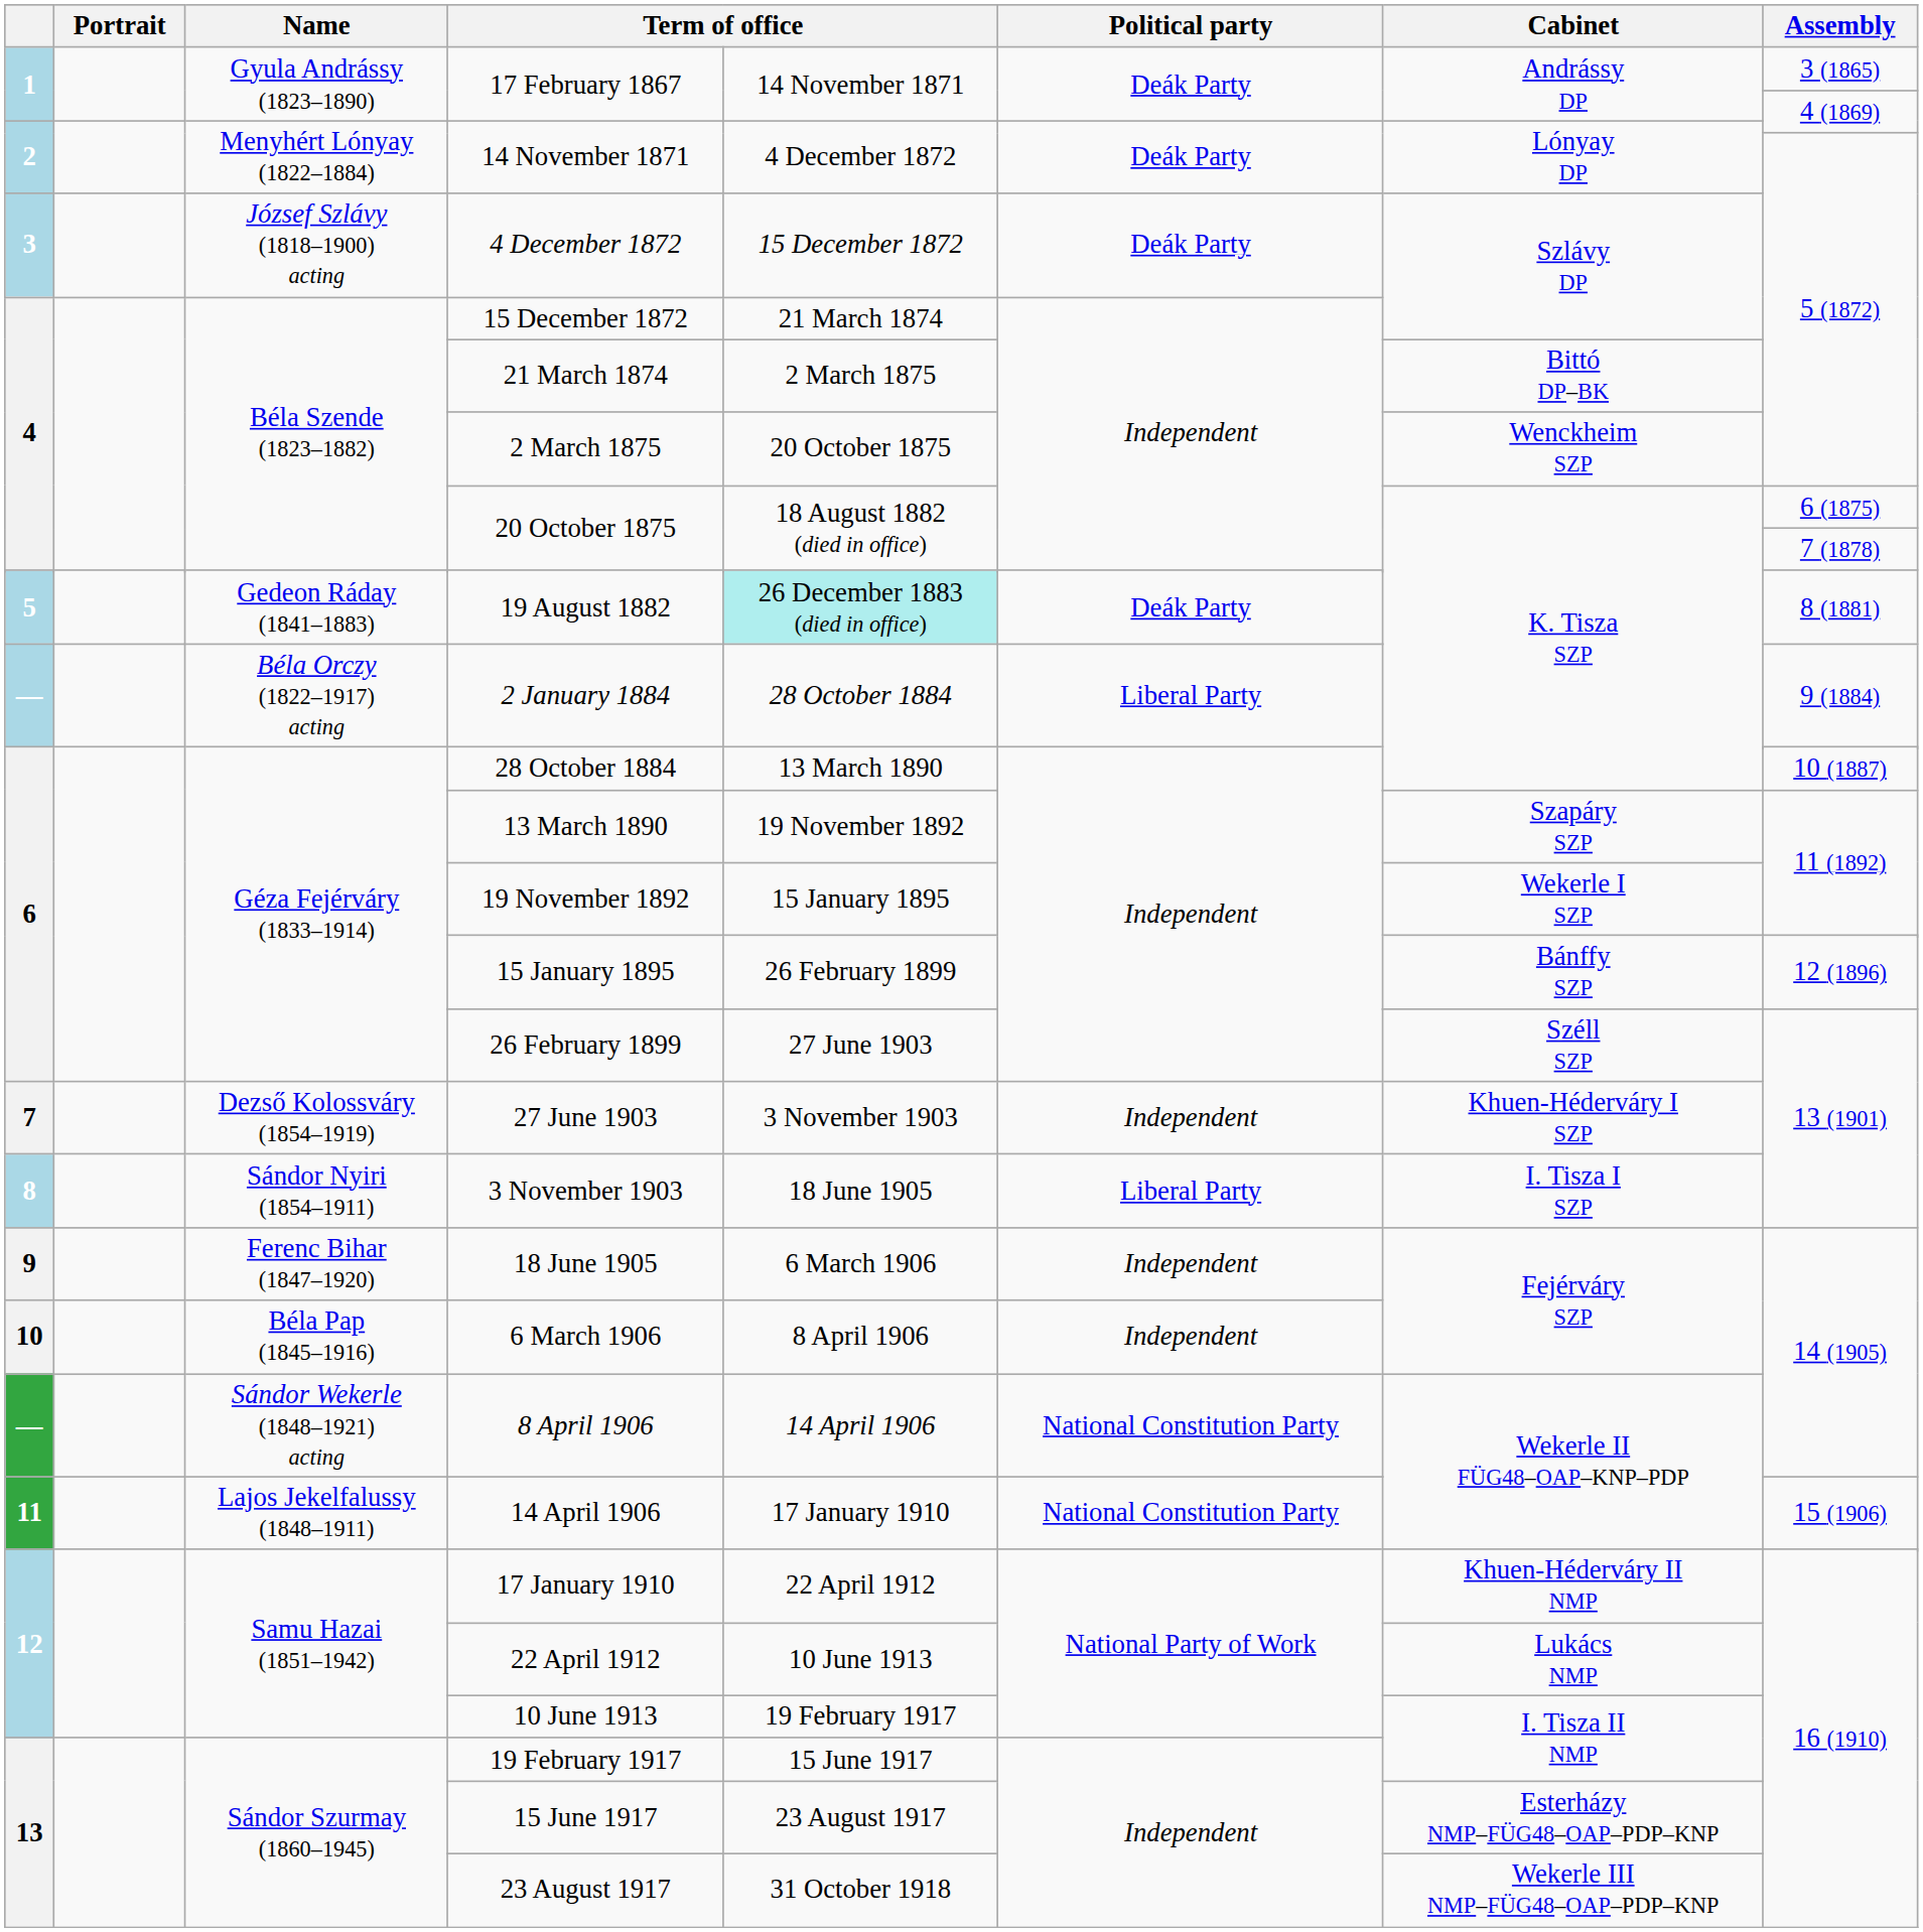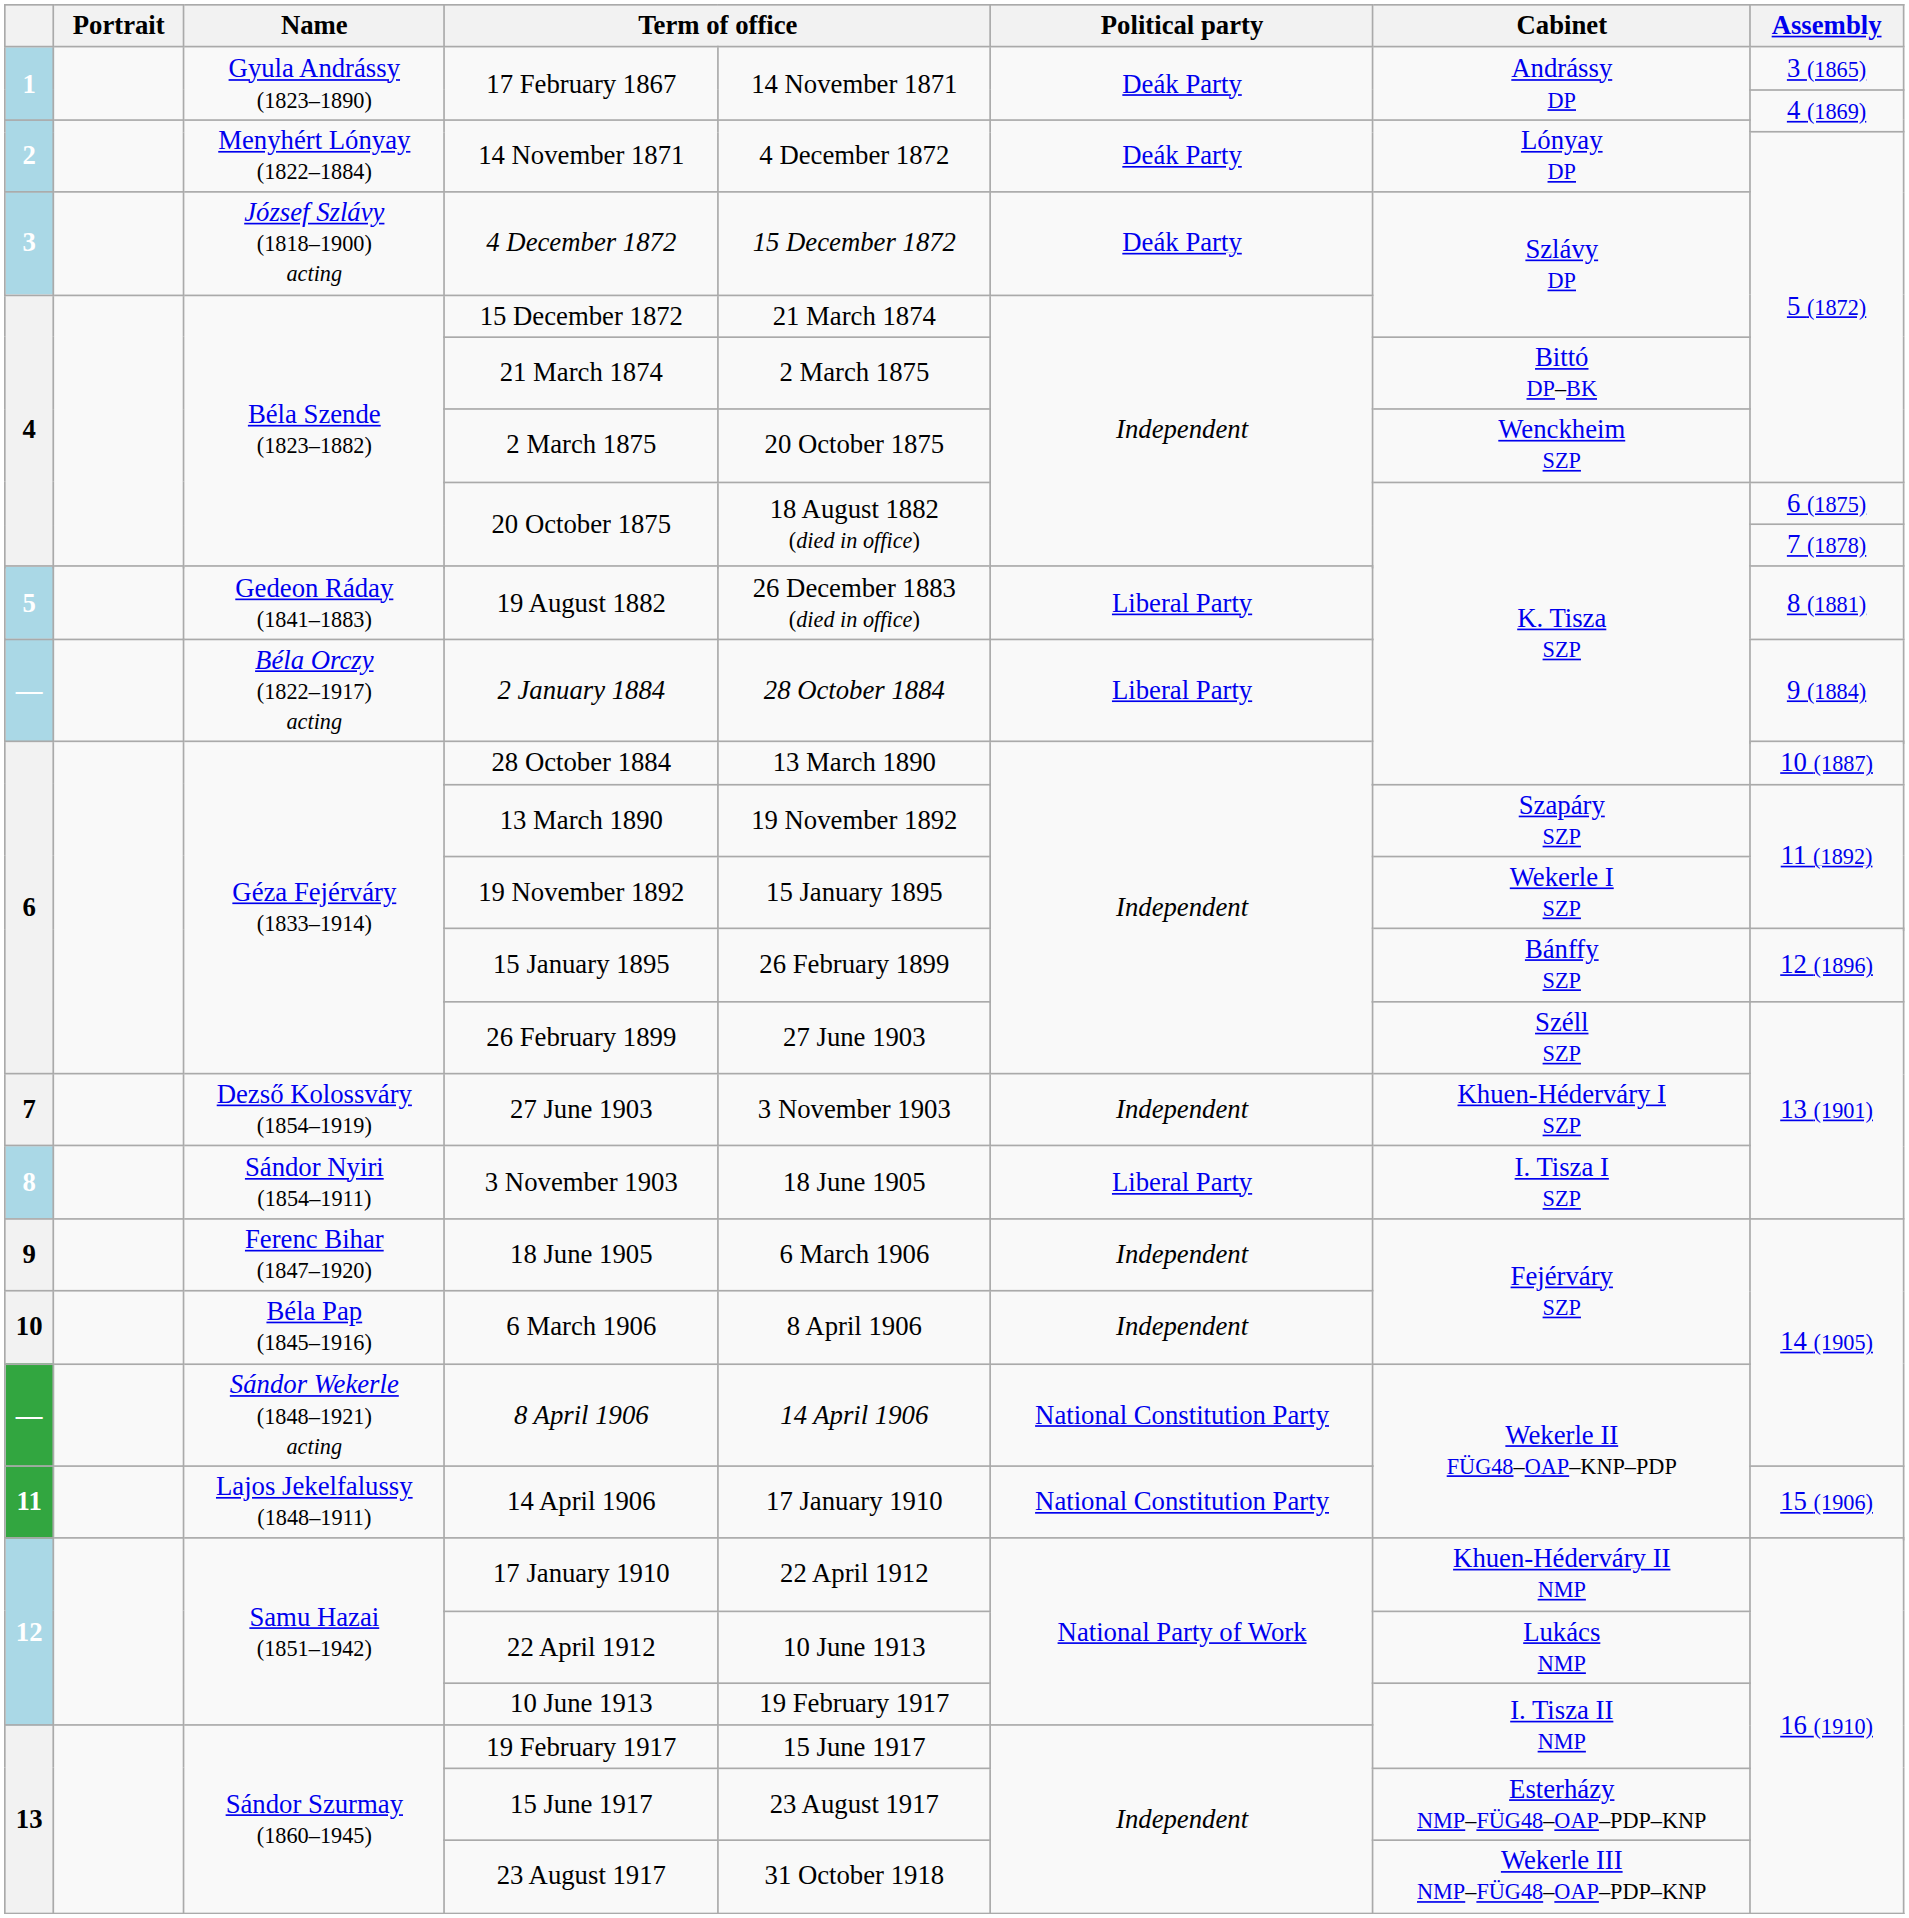19 August 1882 | column 5: paleturquoise background -> no background
19 August 1882 | Political party: Deák Party -> Liberal Party
